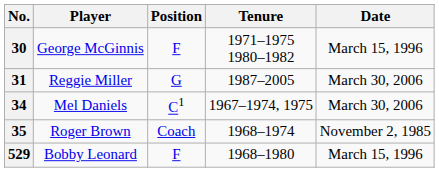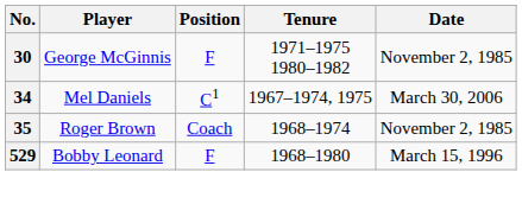30 | Date: March 15, 1996 -> November 2, 1985
- row: 31 | Reggie Miller | G | 1987–2005 | March 30, 2006
